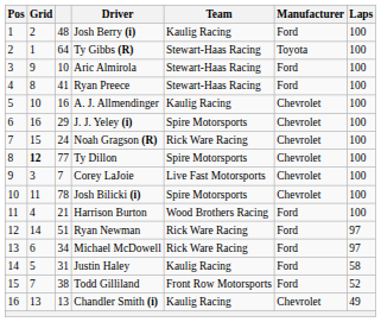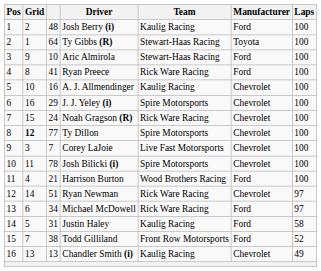Ryan Preece | Team: Stewart-Haas Racing -> Rick Ware Racing
Ryan Newman | Manufacturer: Ford -> Chevrolet
